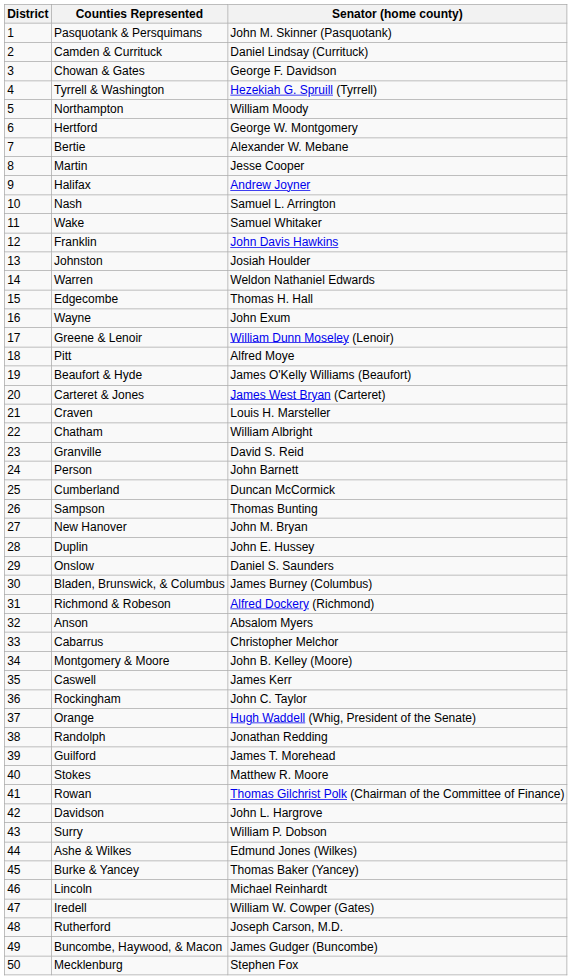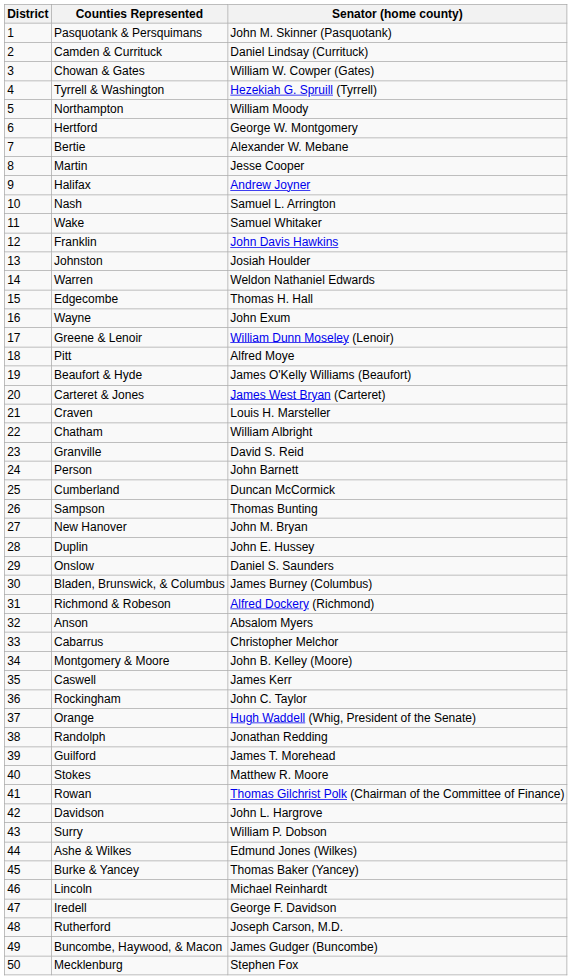Chowan & Gates | Senator (home county): George F. Davidson -> William W. Cowper (Gates)
Iredell | Senator (home county): William W. Cowper (Gates) -> George F. Davidson
